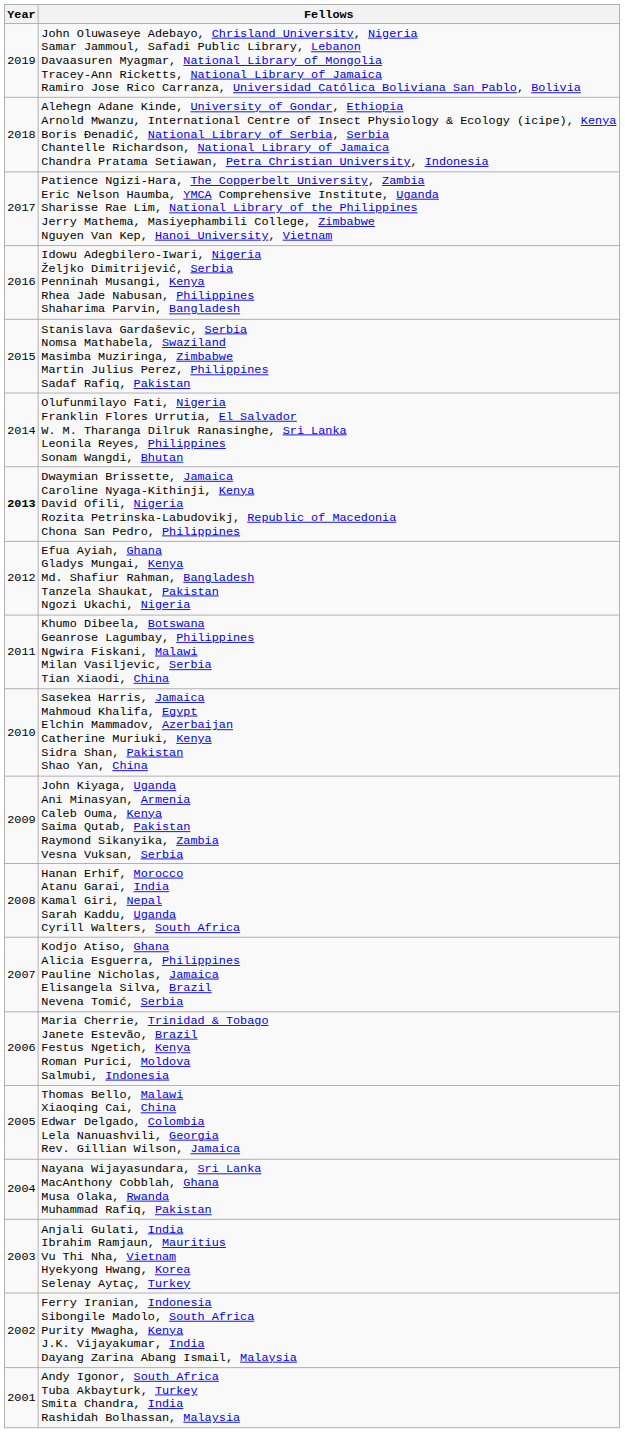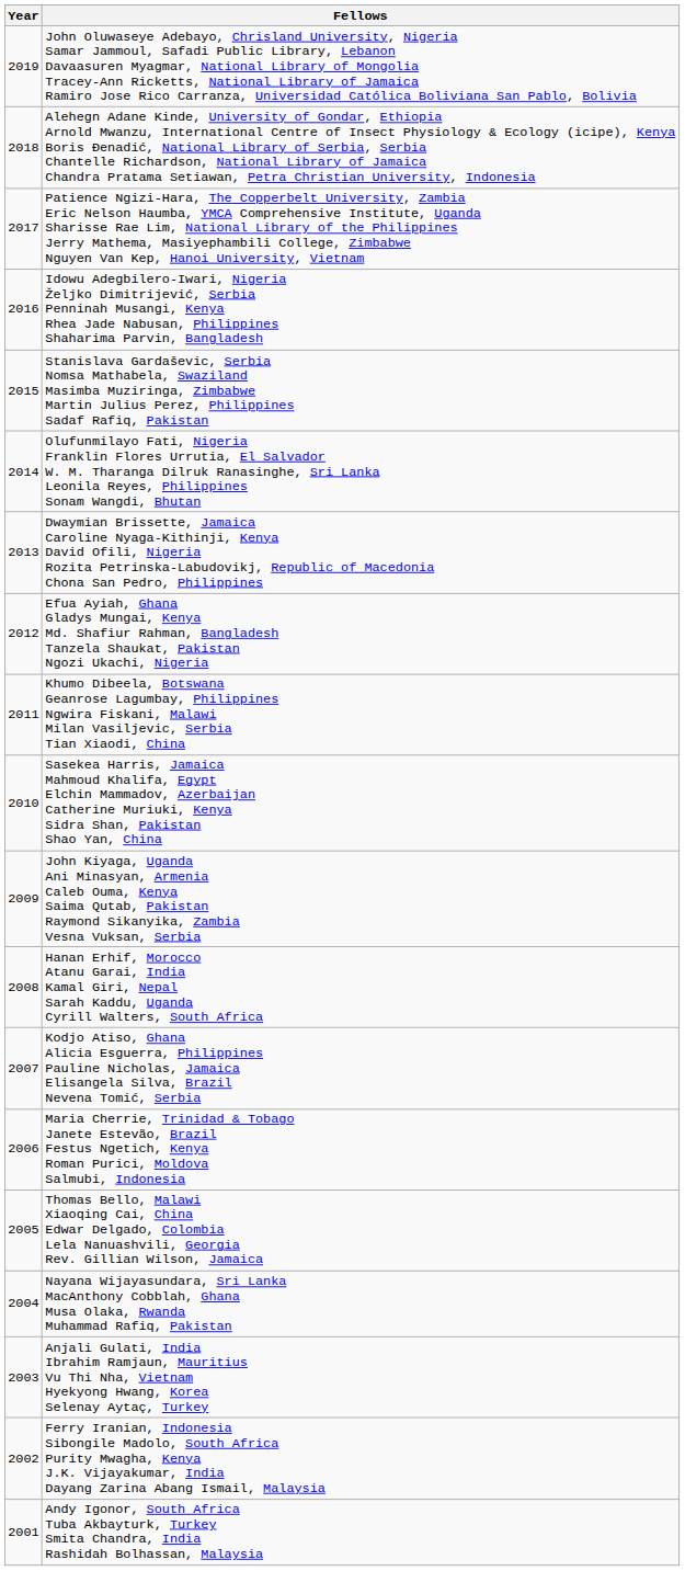row 8 | Year: bold -> normal
